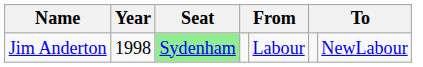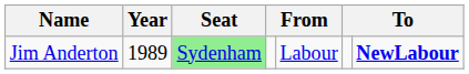Jim Anderton | Year: 1998 -> 1989
Jim Anderton | column 7: normal -> bold
